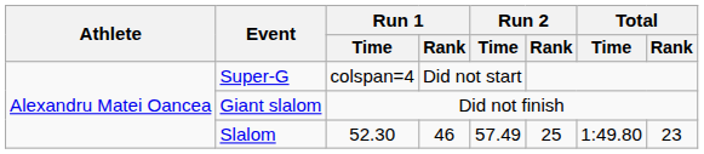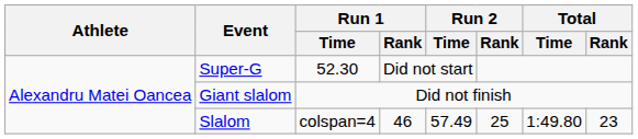Super-G | Run 1 / Time: colspan=4 -> 52.30
Slalom | Run 1 / Time: 52.30 -> colspan=4
